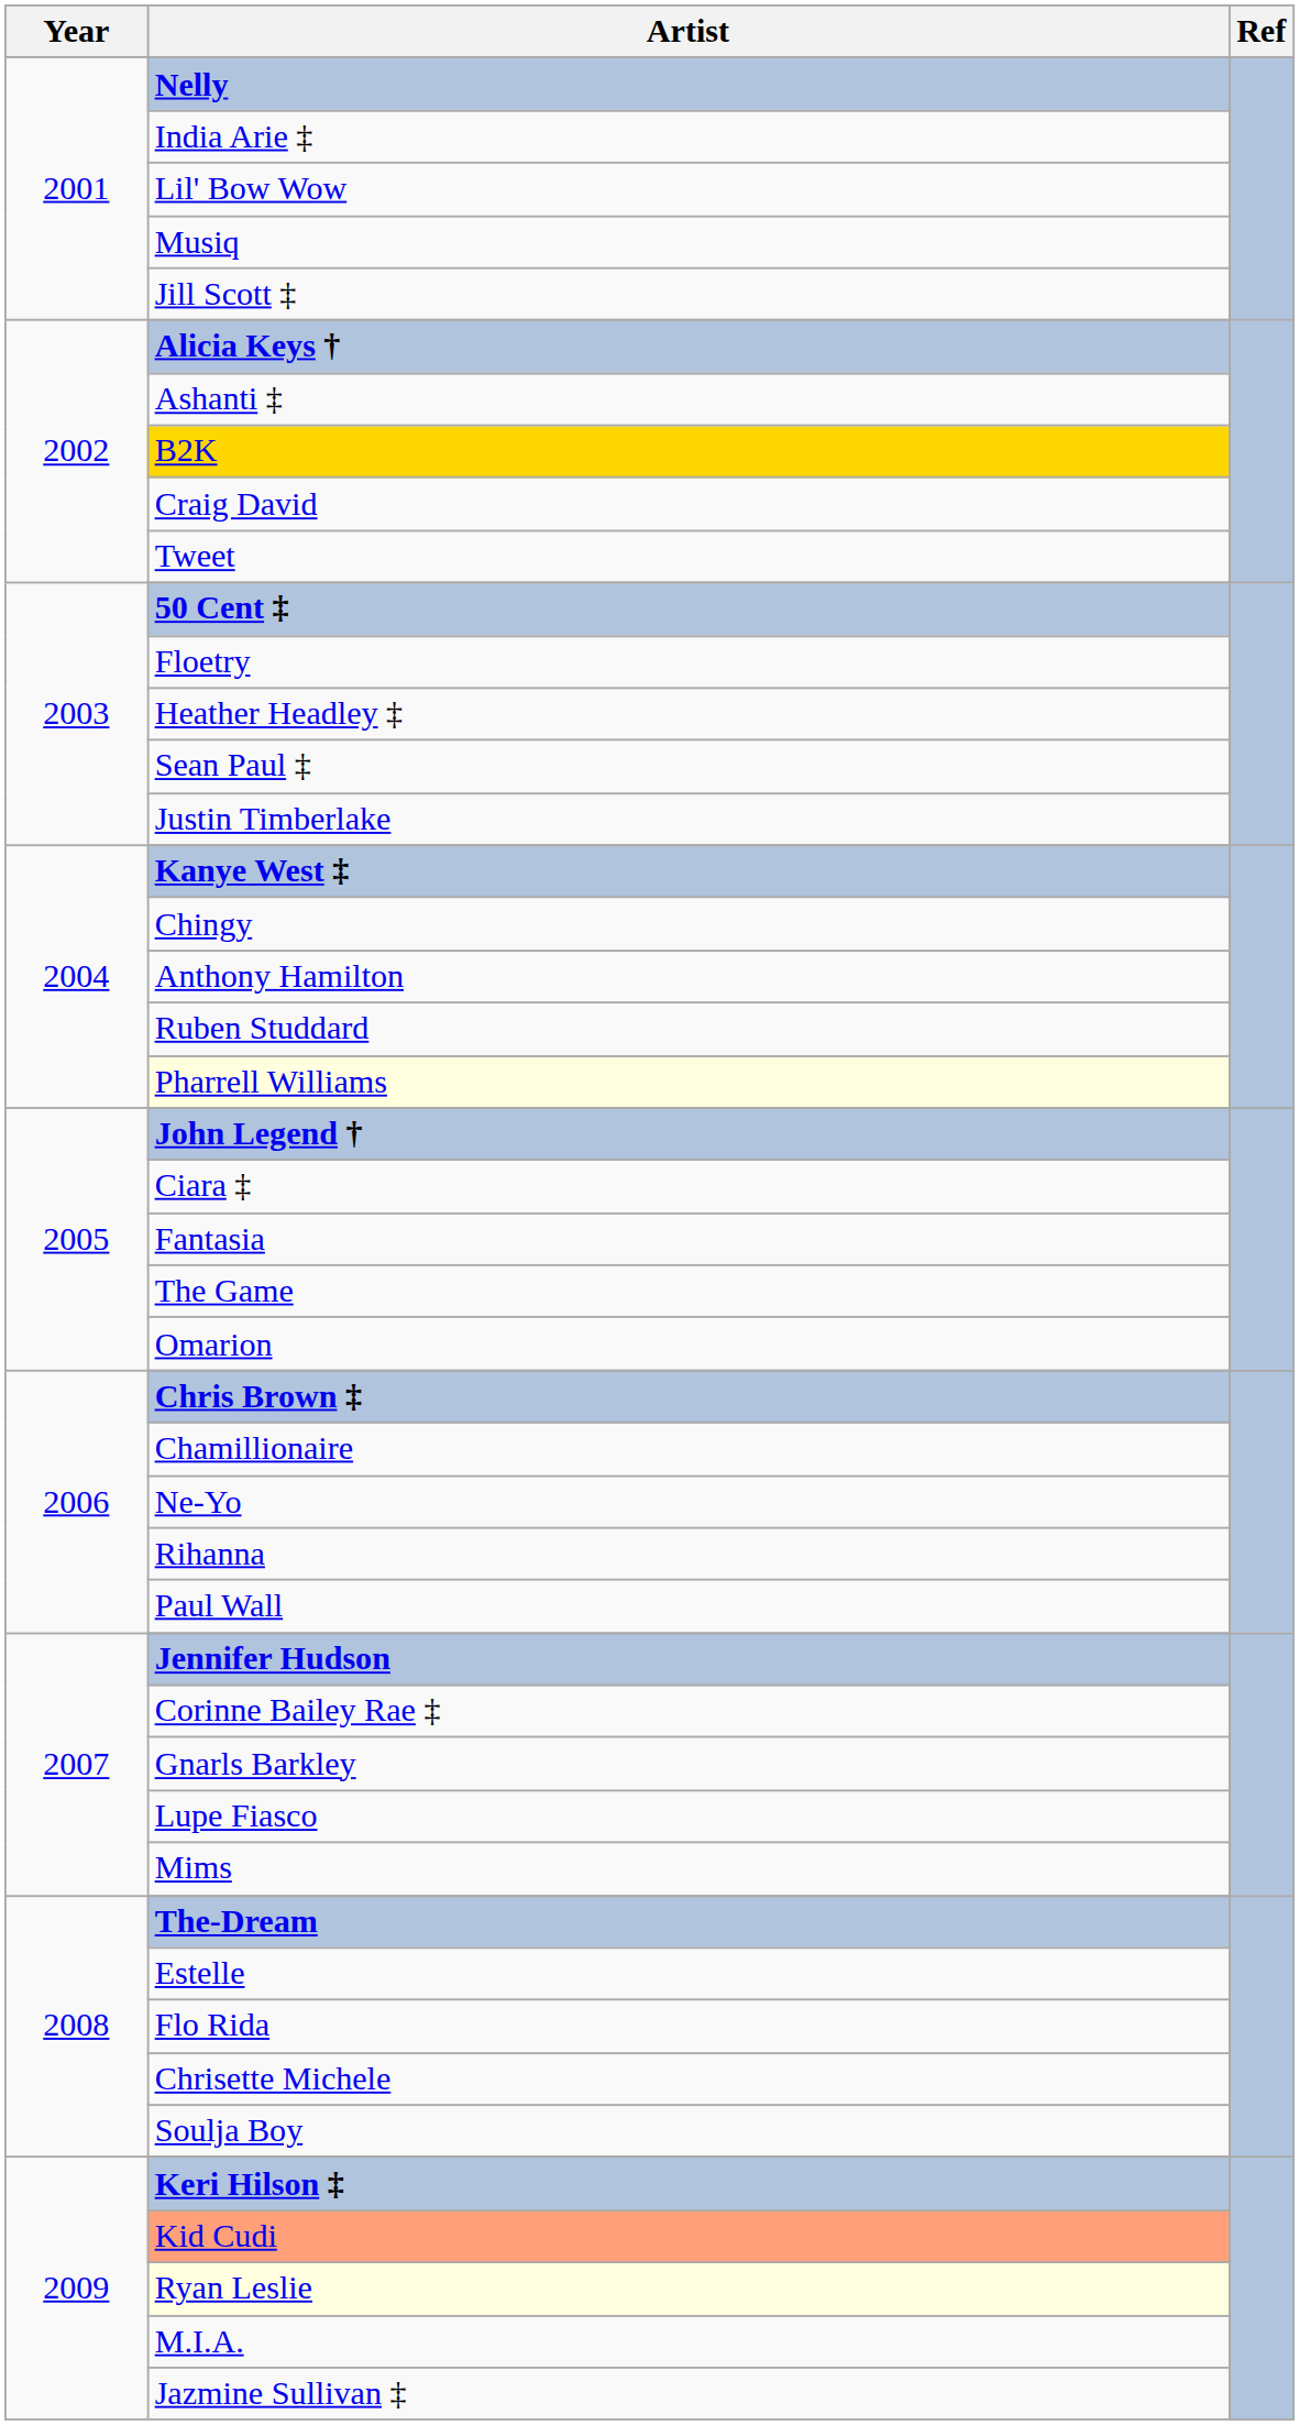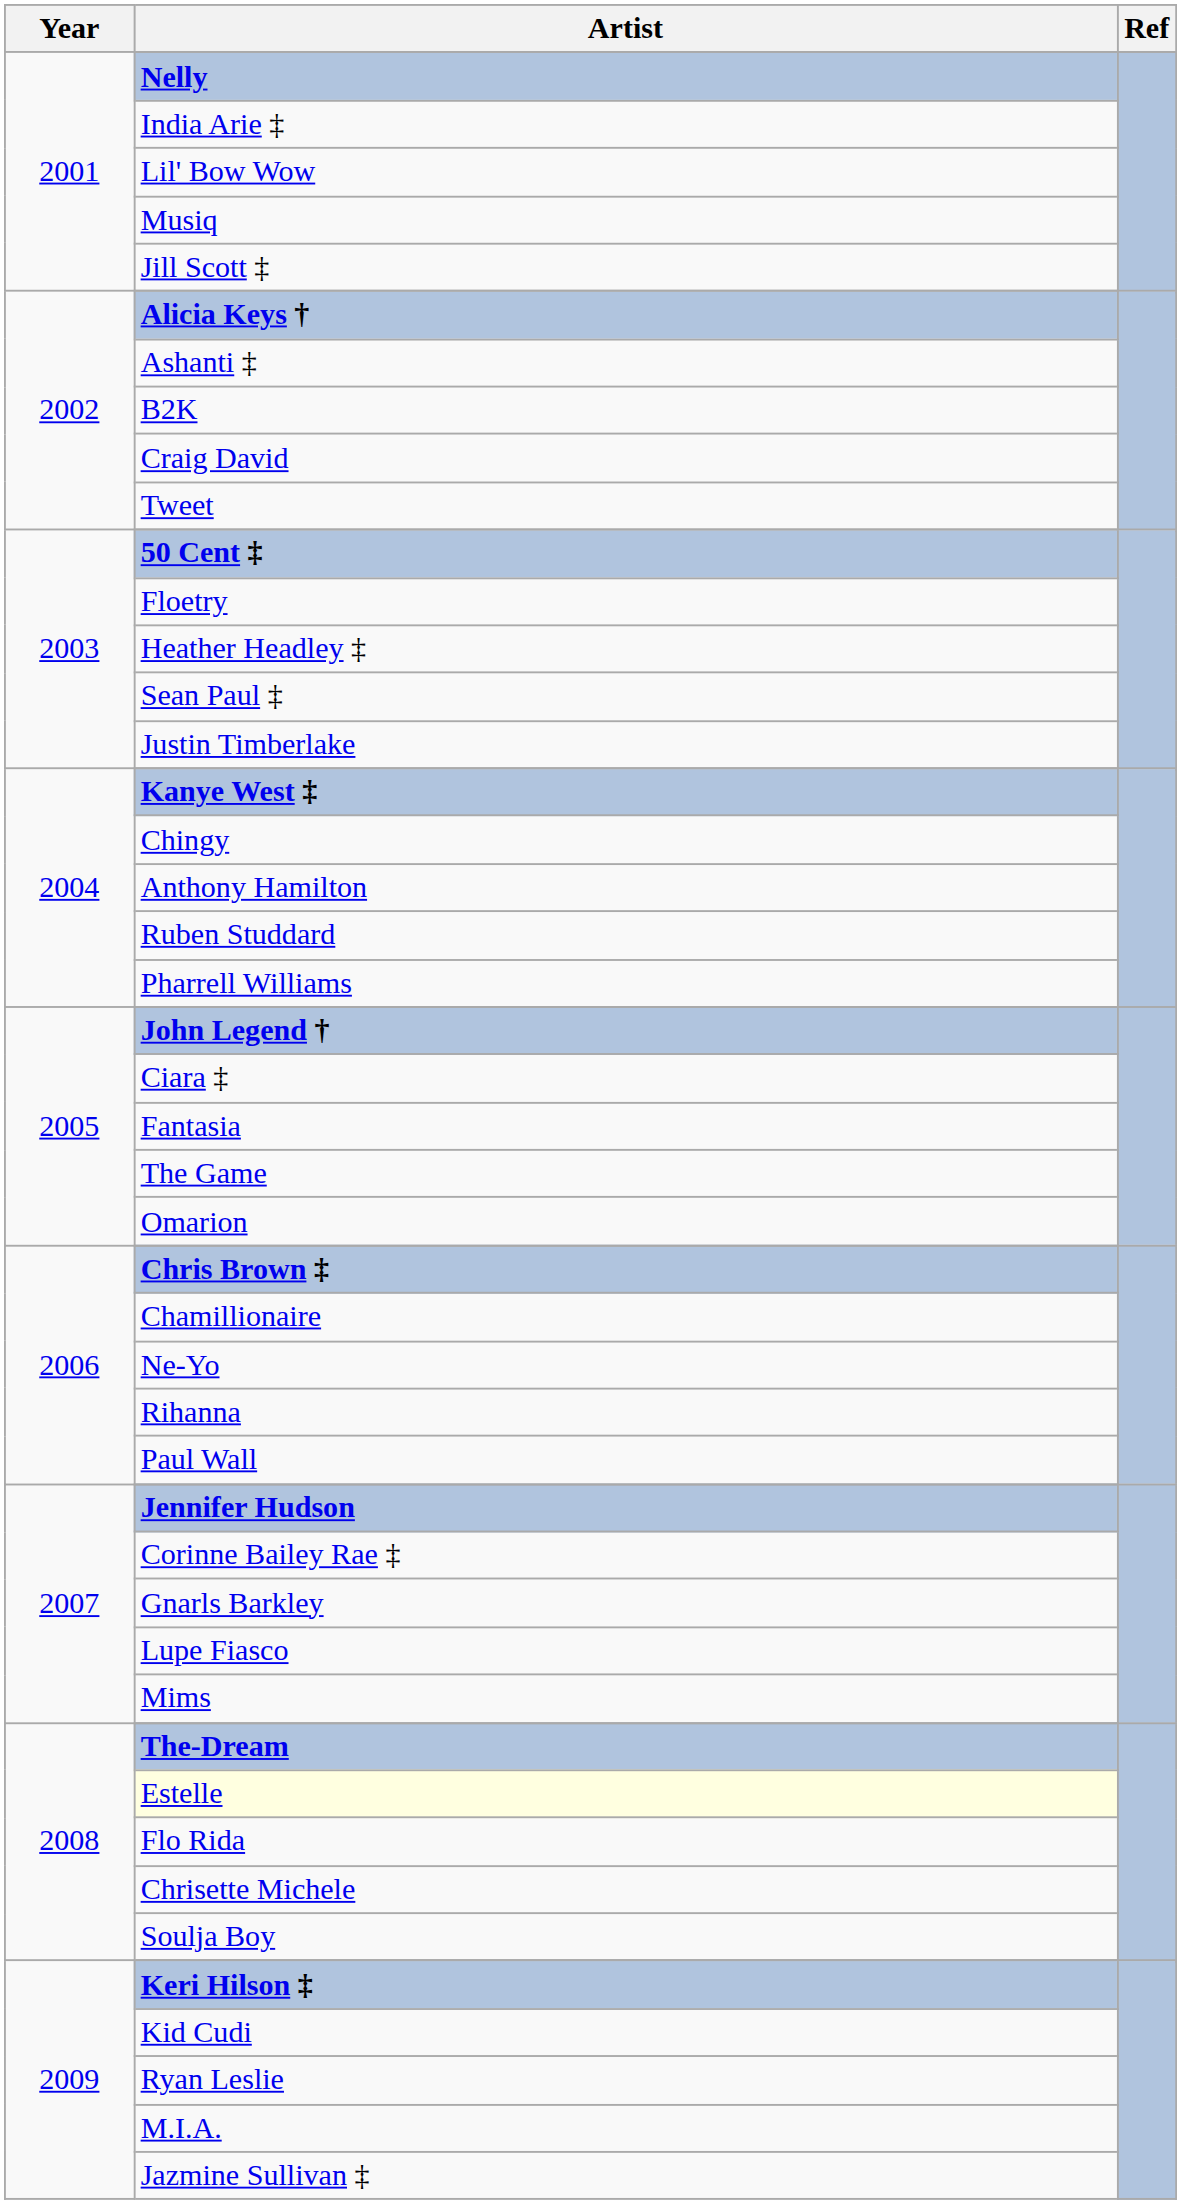B2K | Artist: gold background -> no background
Pharrell Williams | Artist: lightyellow background -> no background
Estelle | Artist: no background -> lightyellow background
Kid Cudi | Artist: lightsalmon background -> no background
Ryan Leslie | Artist: lightyellow background -> no background
